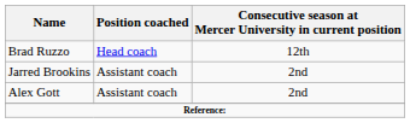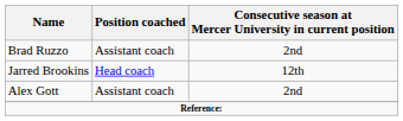Brad Ruzzo | Position coached: Head coach -> Assistant coach
Brad Ruzzo | Consecutive season at Mercer University in current position: 12th -> 2nd
Jarred Brookins | Position coached: Assistant coach -> Head coach
Jarred Brookins | Consecutive season at Mercer University in current position: 2nd -> 12th
